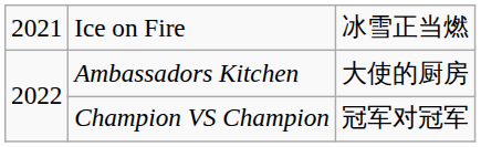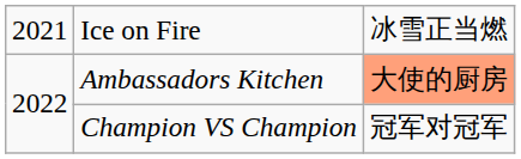Ambassadors Kitchen | column 3: no background -> lightsalmon background
